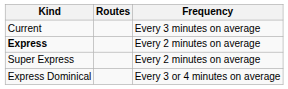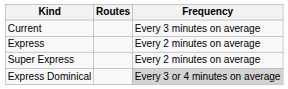row 3 | Kind: bold -> normal
row 5 | Frequency: no background -> lightgrey background
